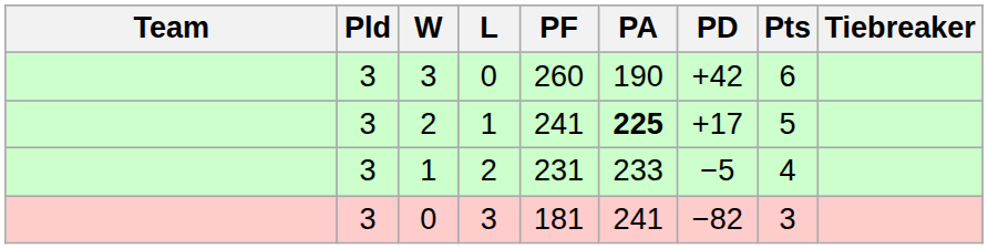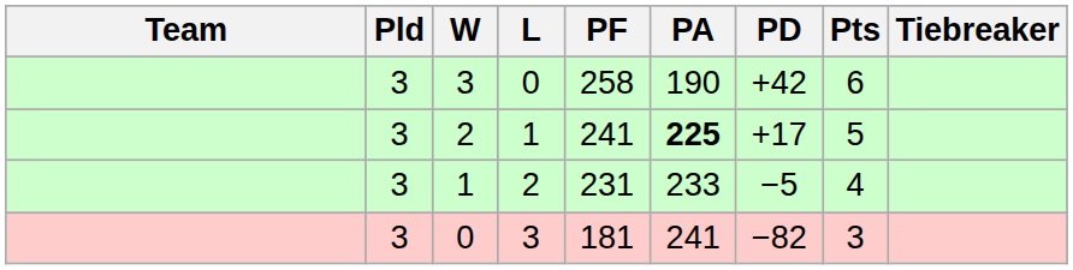row 2 | PF: 260 -> 258
